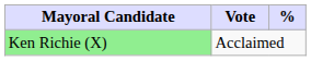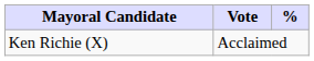Ken Richie (X) | Mayoral Candidate: lightgreen background -> no background
